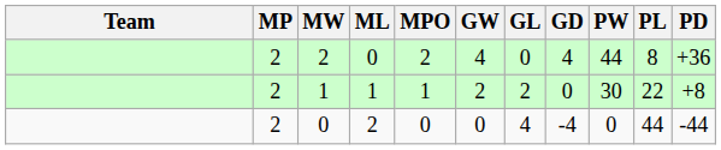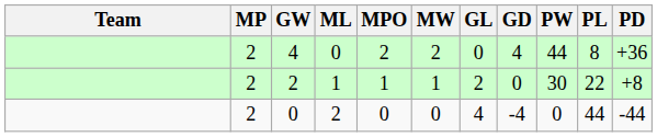columns swapped: MW <-> GW
